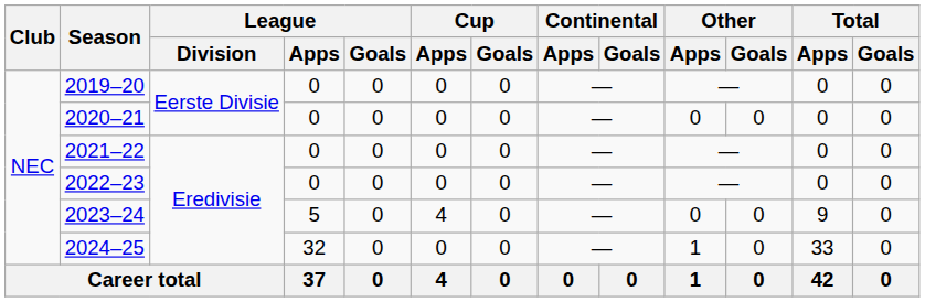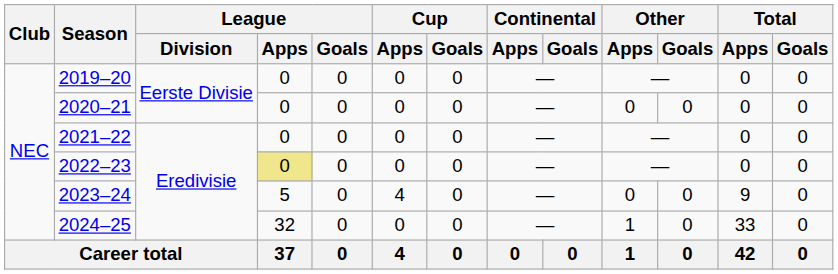2022–23 | League / Apps: no background -> khaki background
